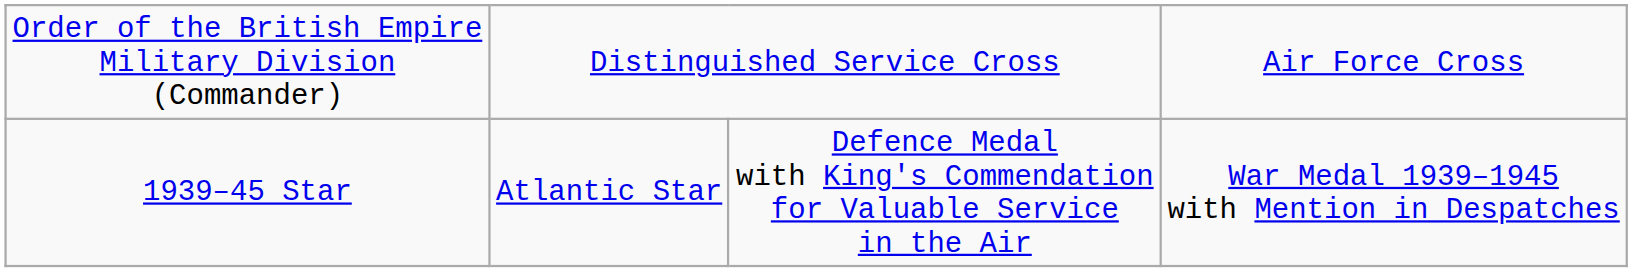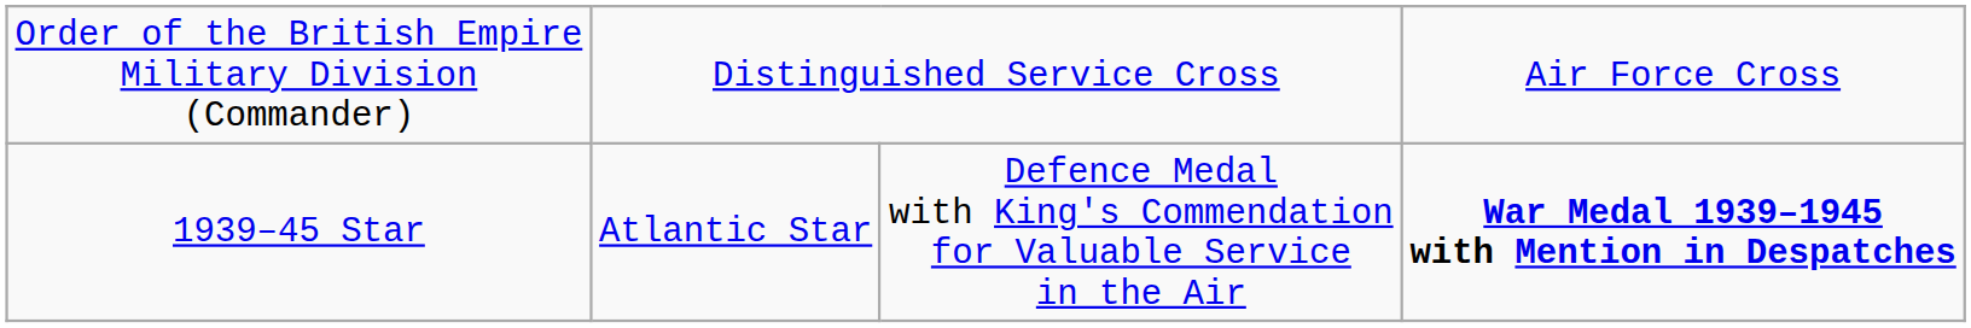1939–45 Star | column 4: normal -> bold
